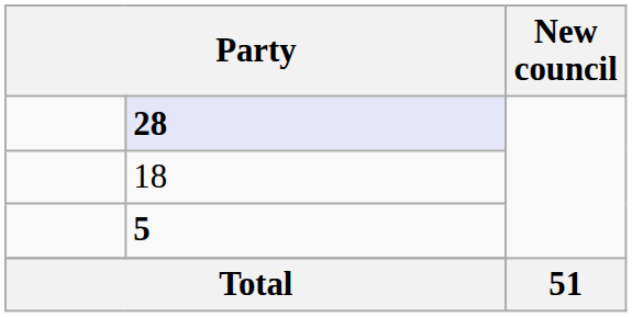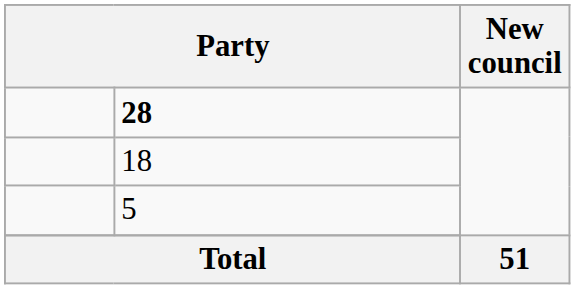28 | column 2: lavender background -> no background
5 | column 2: bold -> normal
